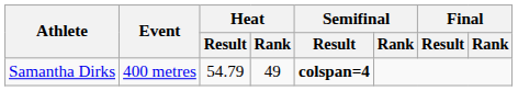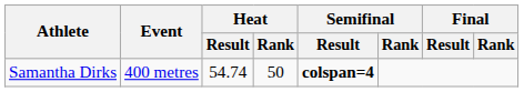Samantha Dirks | Heat / Result: 54.79 -> 54.74
Samantha Dirks | Heat / Rank: 49 -> 50
